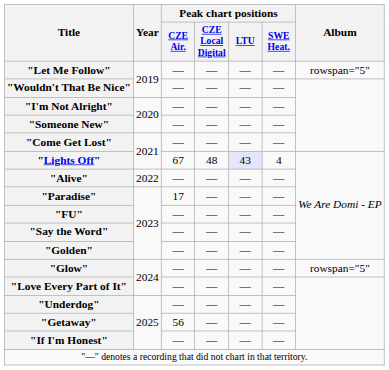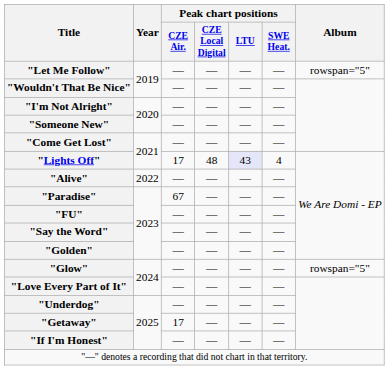"Lights Off" | Peak chart positions / CZE Air.: 67 -> 17
"Paradise" | Peak chart positions / CZE Air.: 17 -> 67
"Getaway" | Peak chart positions / CZE Air.: 56 -> 17
